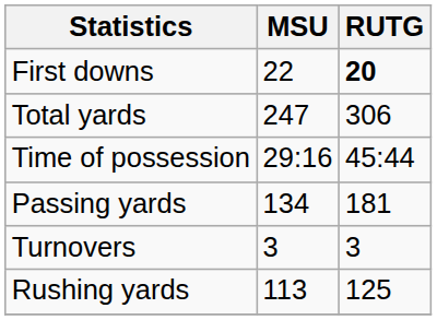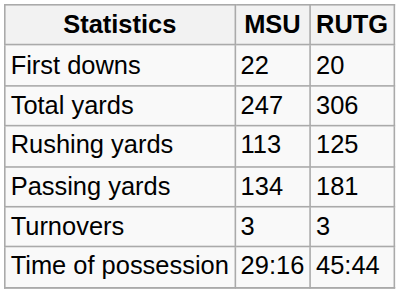First downs | RUTG: bold -> normal
rows swapped: Rushing yards <-> Time of possession
